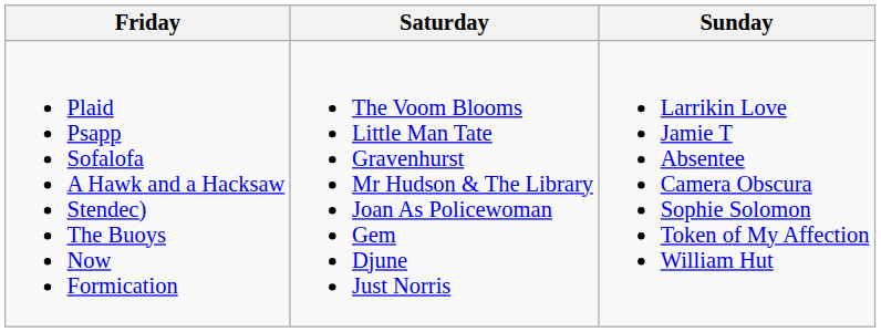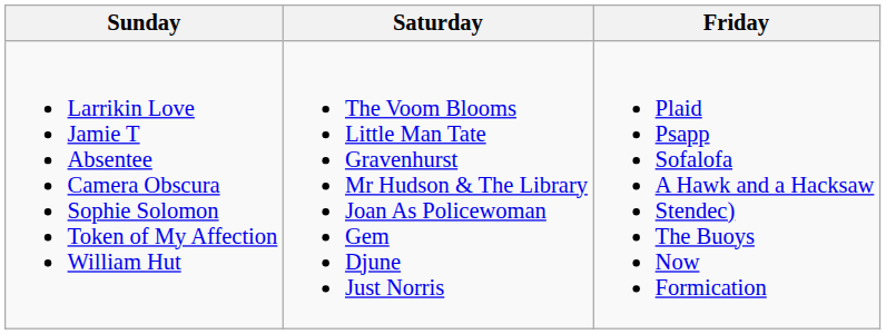columns swapped: Friday <-> Sunday
